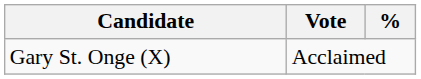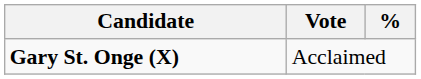Gary St. Onge (X) | Candidate: normal -> bold
